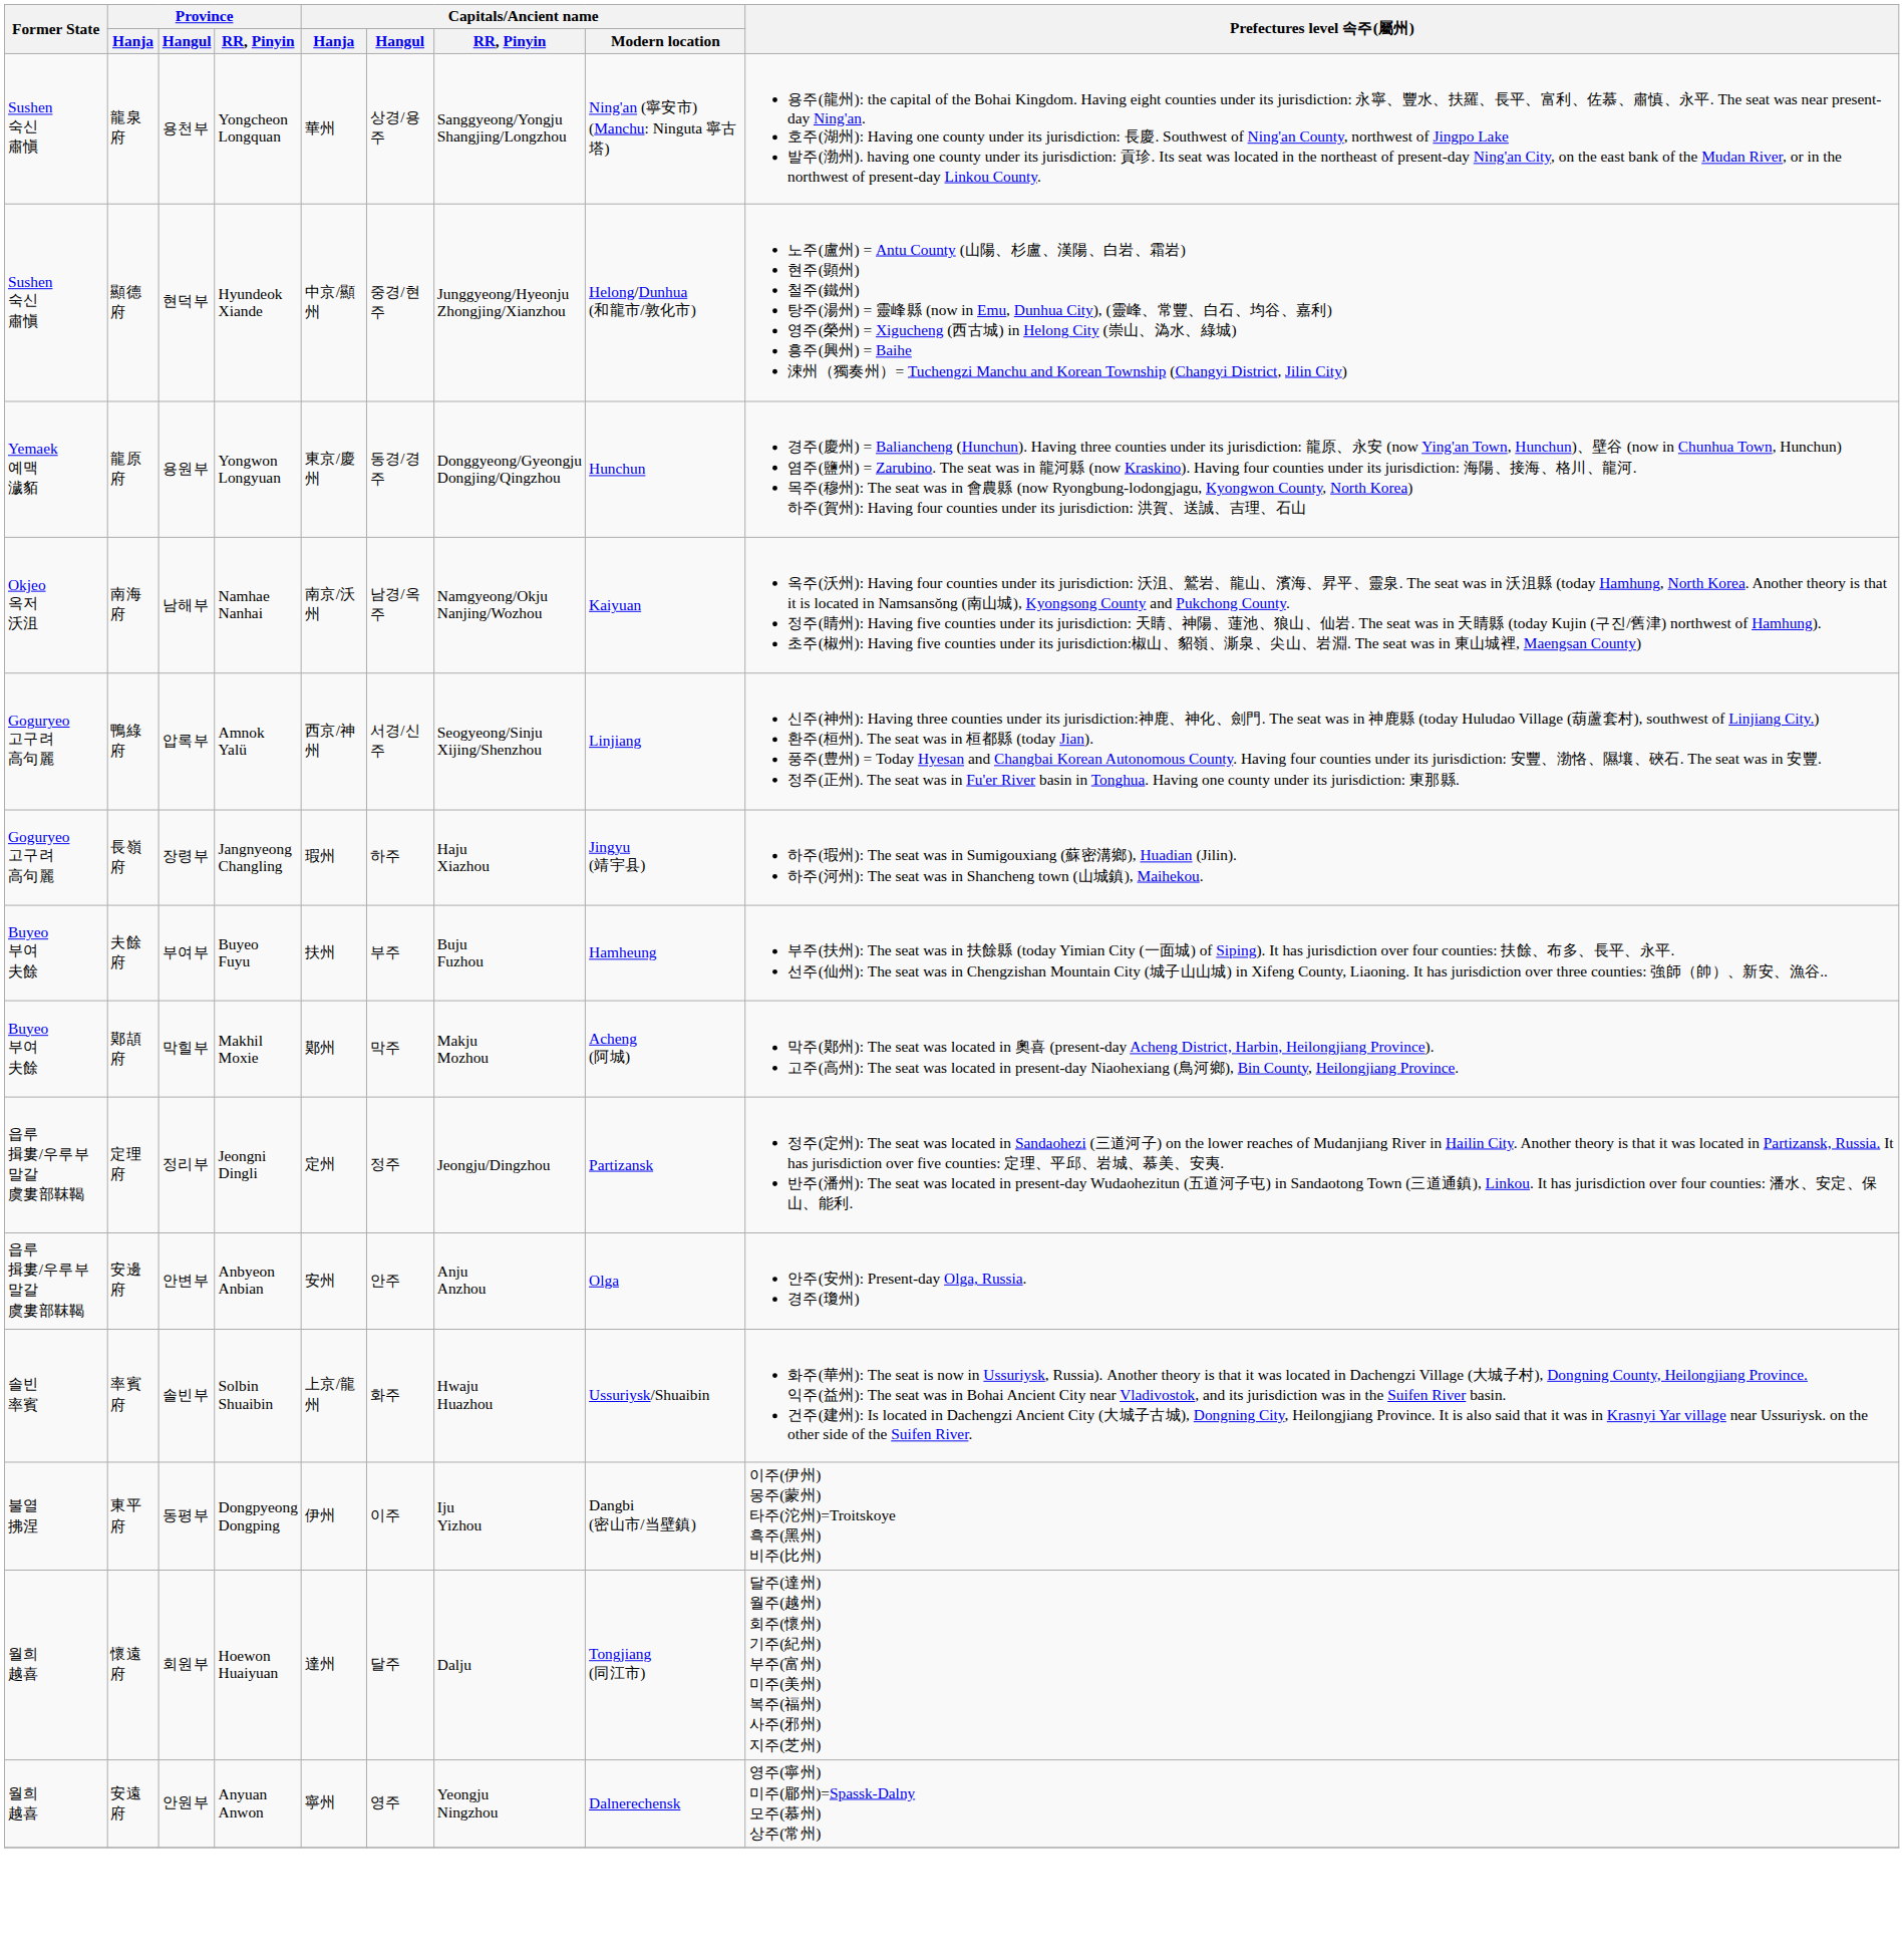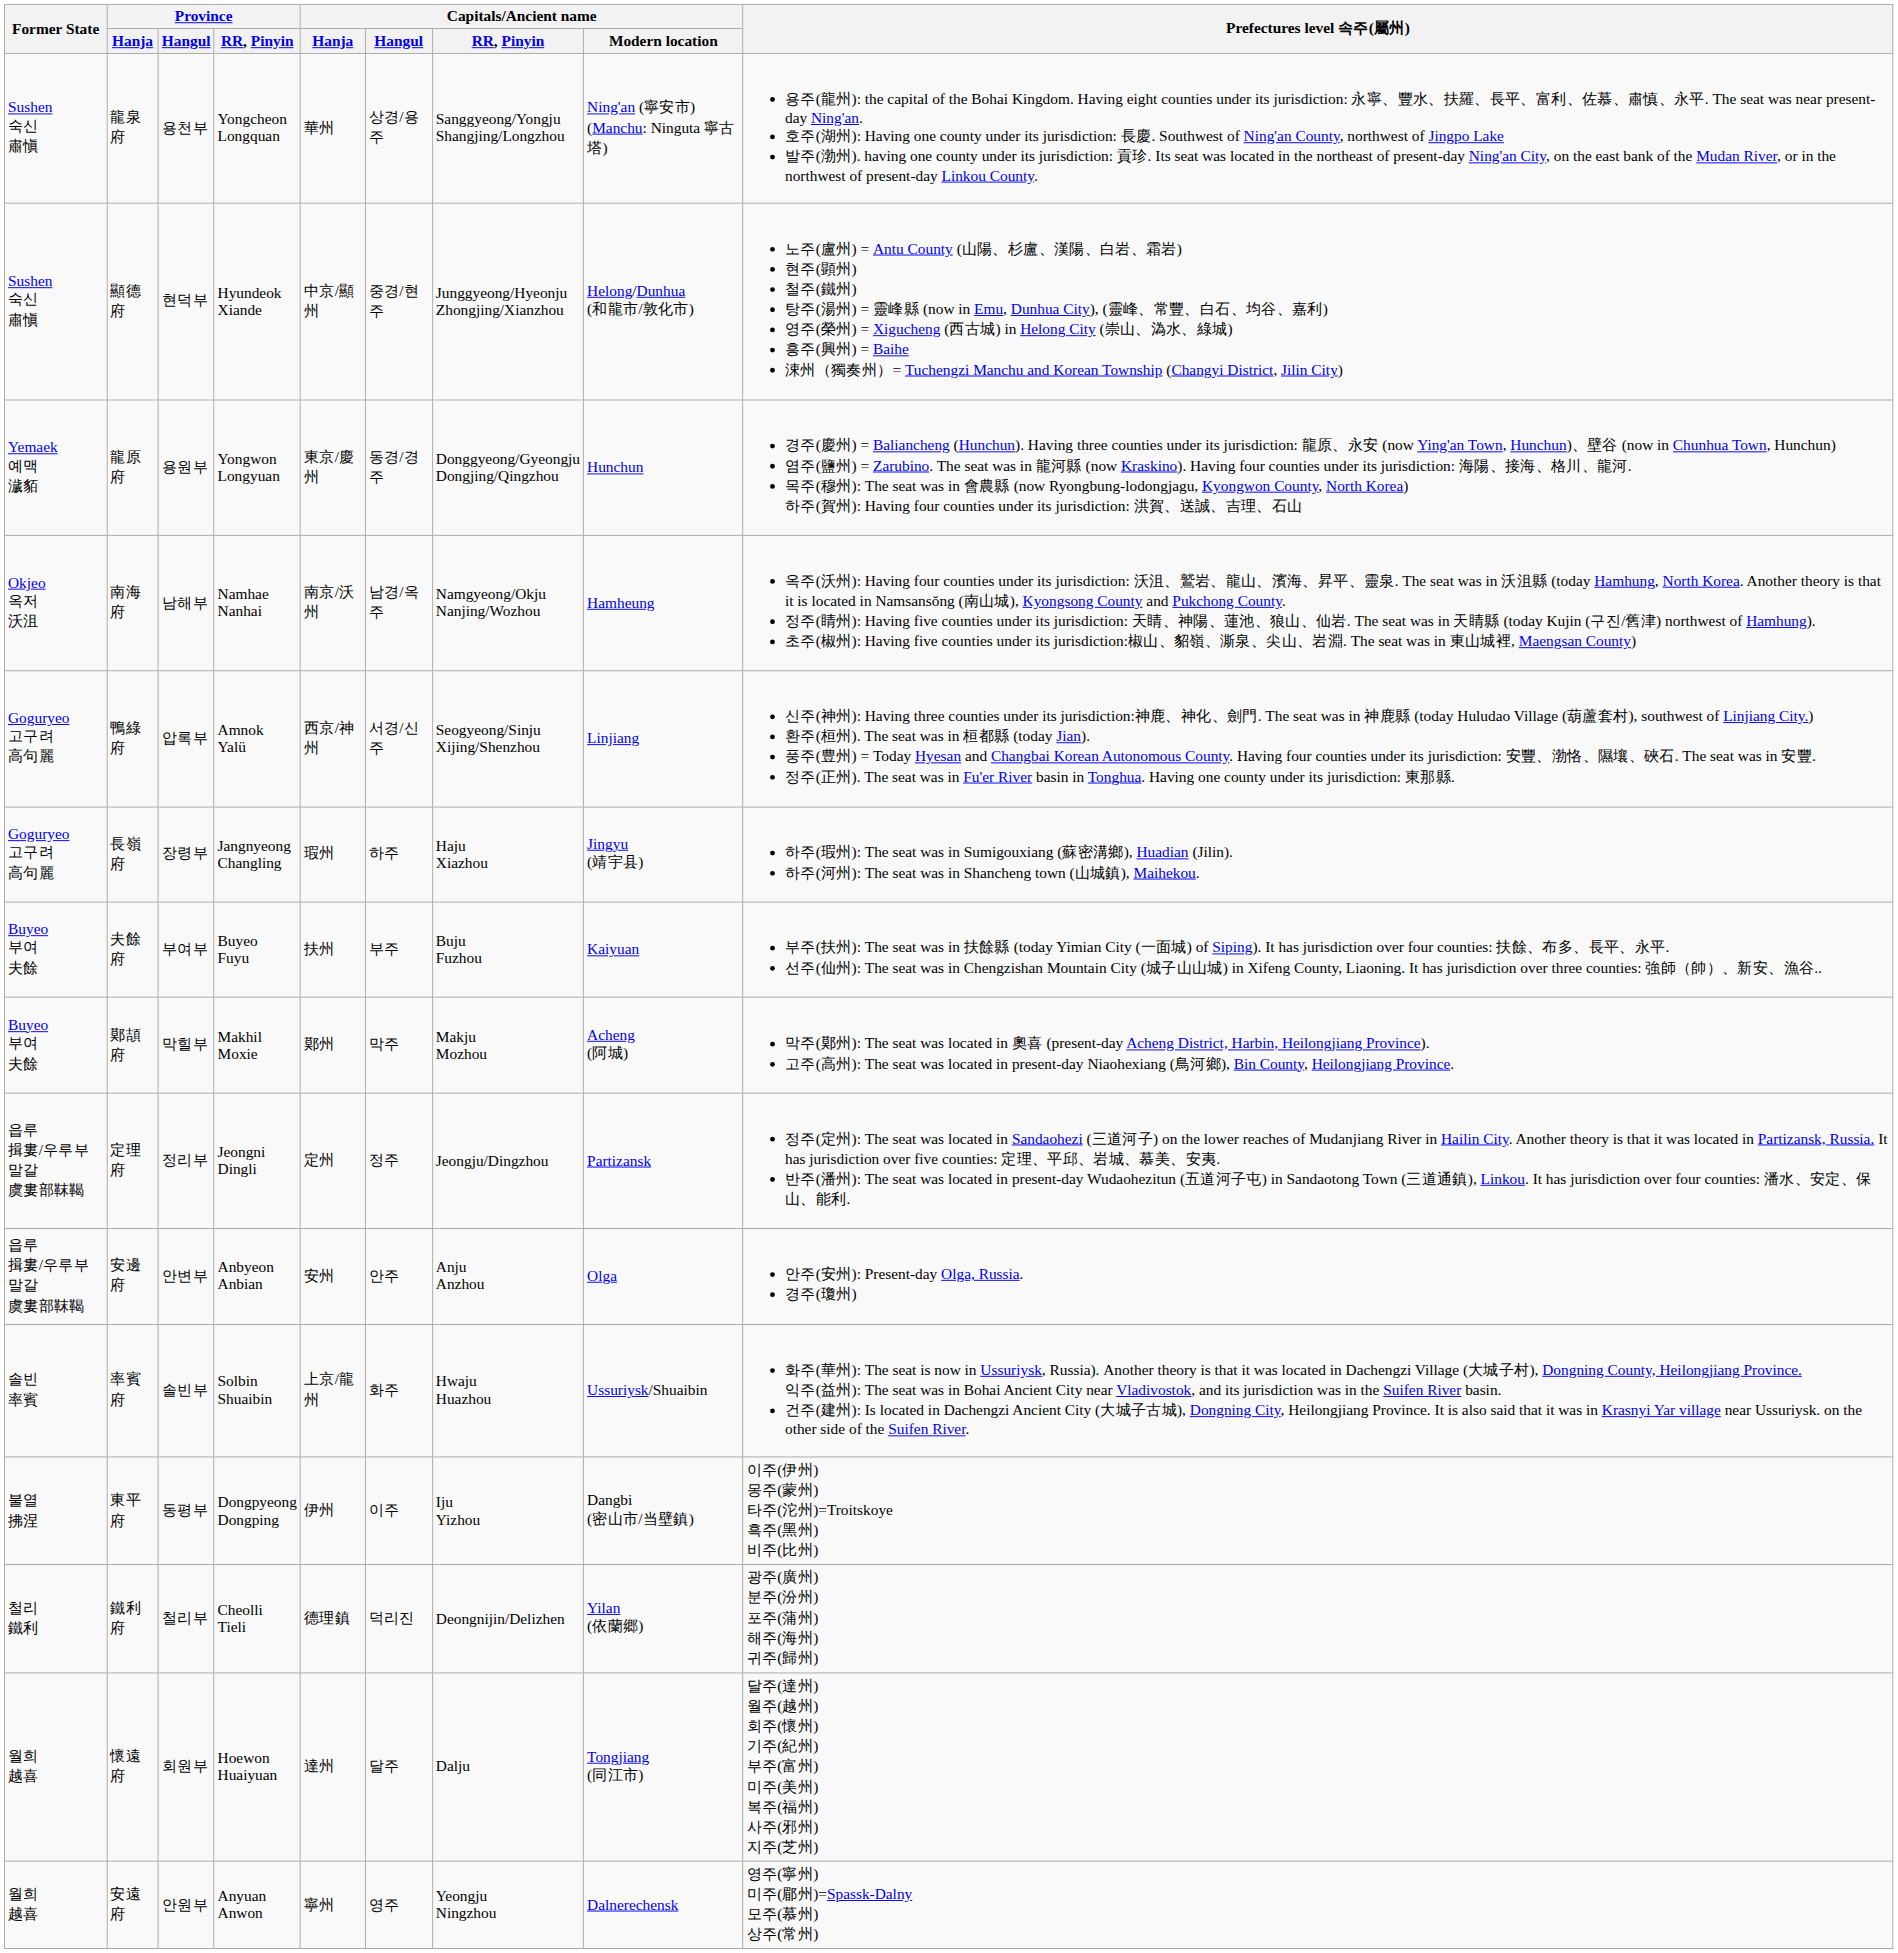南海府 | Capitals/Ancient name / Modern location: Kaiyuan -> Hamheung
夫餘府 | Capitals/Ancient name / Modern location: Hamheung -> Kaiyuan
+ row: 철리 鐵利 | 鐵利府 | 철리부 | Cheolli Tieli | 德理鎮 | 덕리진 | Deongnijin/Delizhen | Yilan (依蘭郷) | 광주(廣州) 분주(汾州) 포주(蒲州) 해주(海州) 귀주(歸州)
